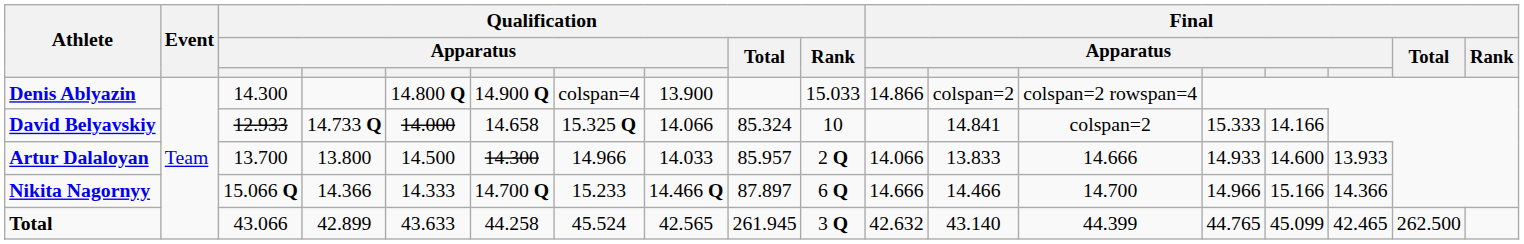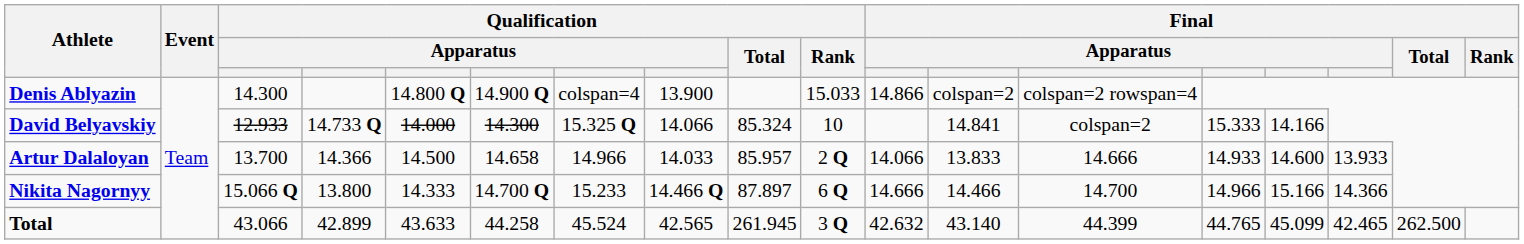David Belyavskiy | column 6: 14.658 -> 14.300
Artur Dalaloyan | column 4: 13.800 -> 14.366
Artur Dalaloyan | column 6: 14.300 -> 14.658
Nikita Nagornyy | column 4: 14.366 -> 13.800
